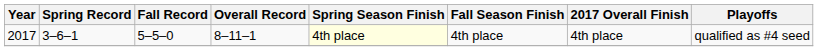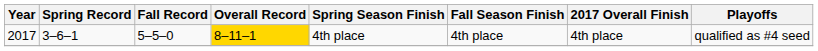2017 | Overall Record: no background -> gold background
2017 | Spring Season Finish: lightyellow background -> no background
